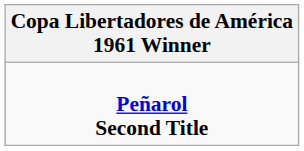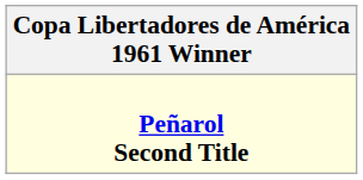row 2 | column 1: no background -> lightyellow background
